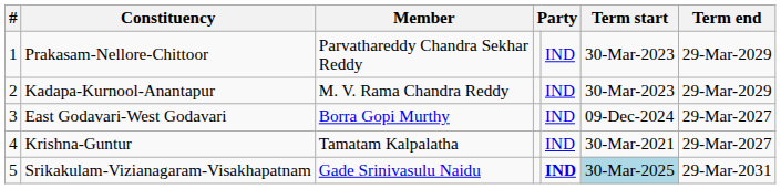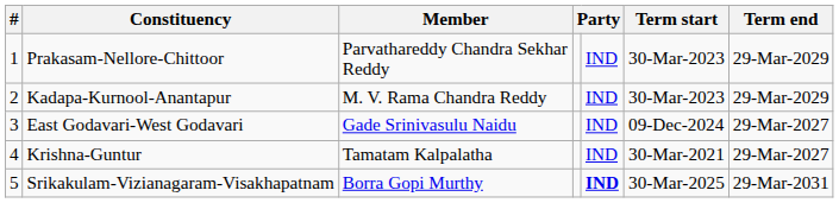East Godavari-West Godavari | Member: Borra Gopi Murthy -> Gade Srinivasulu Naidu
Srikakulam-Vizianagaram-Visakhapatnam | Member: Gade Srinivasulu Naidu -> Borra Gopi Murthy
Srikakulam-Vizianagaram-Visakhapatnam | Term start: lightblue background -> no background
